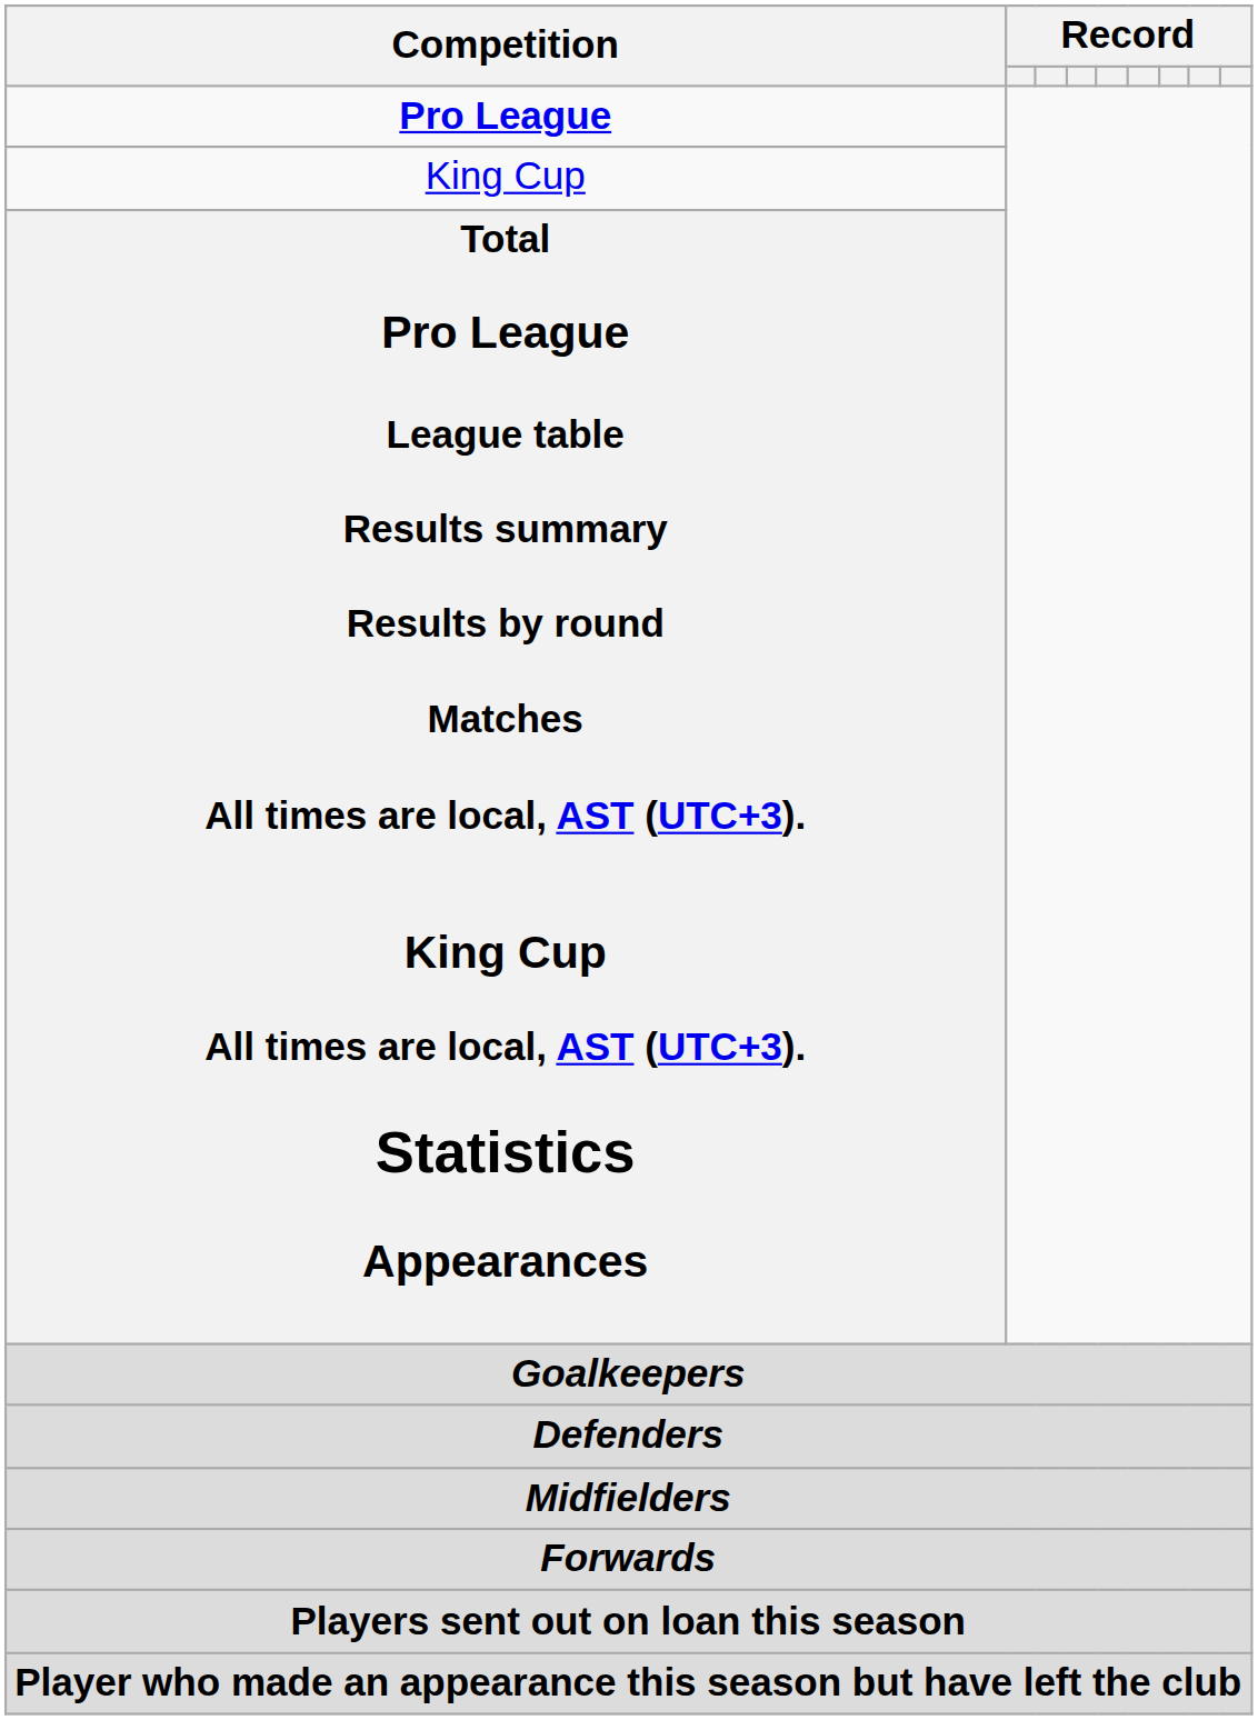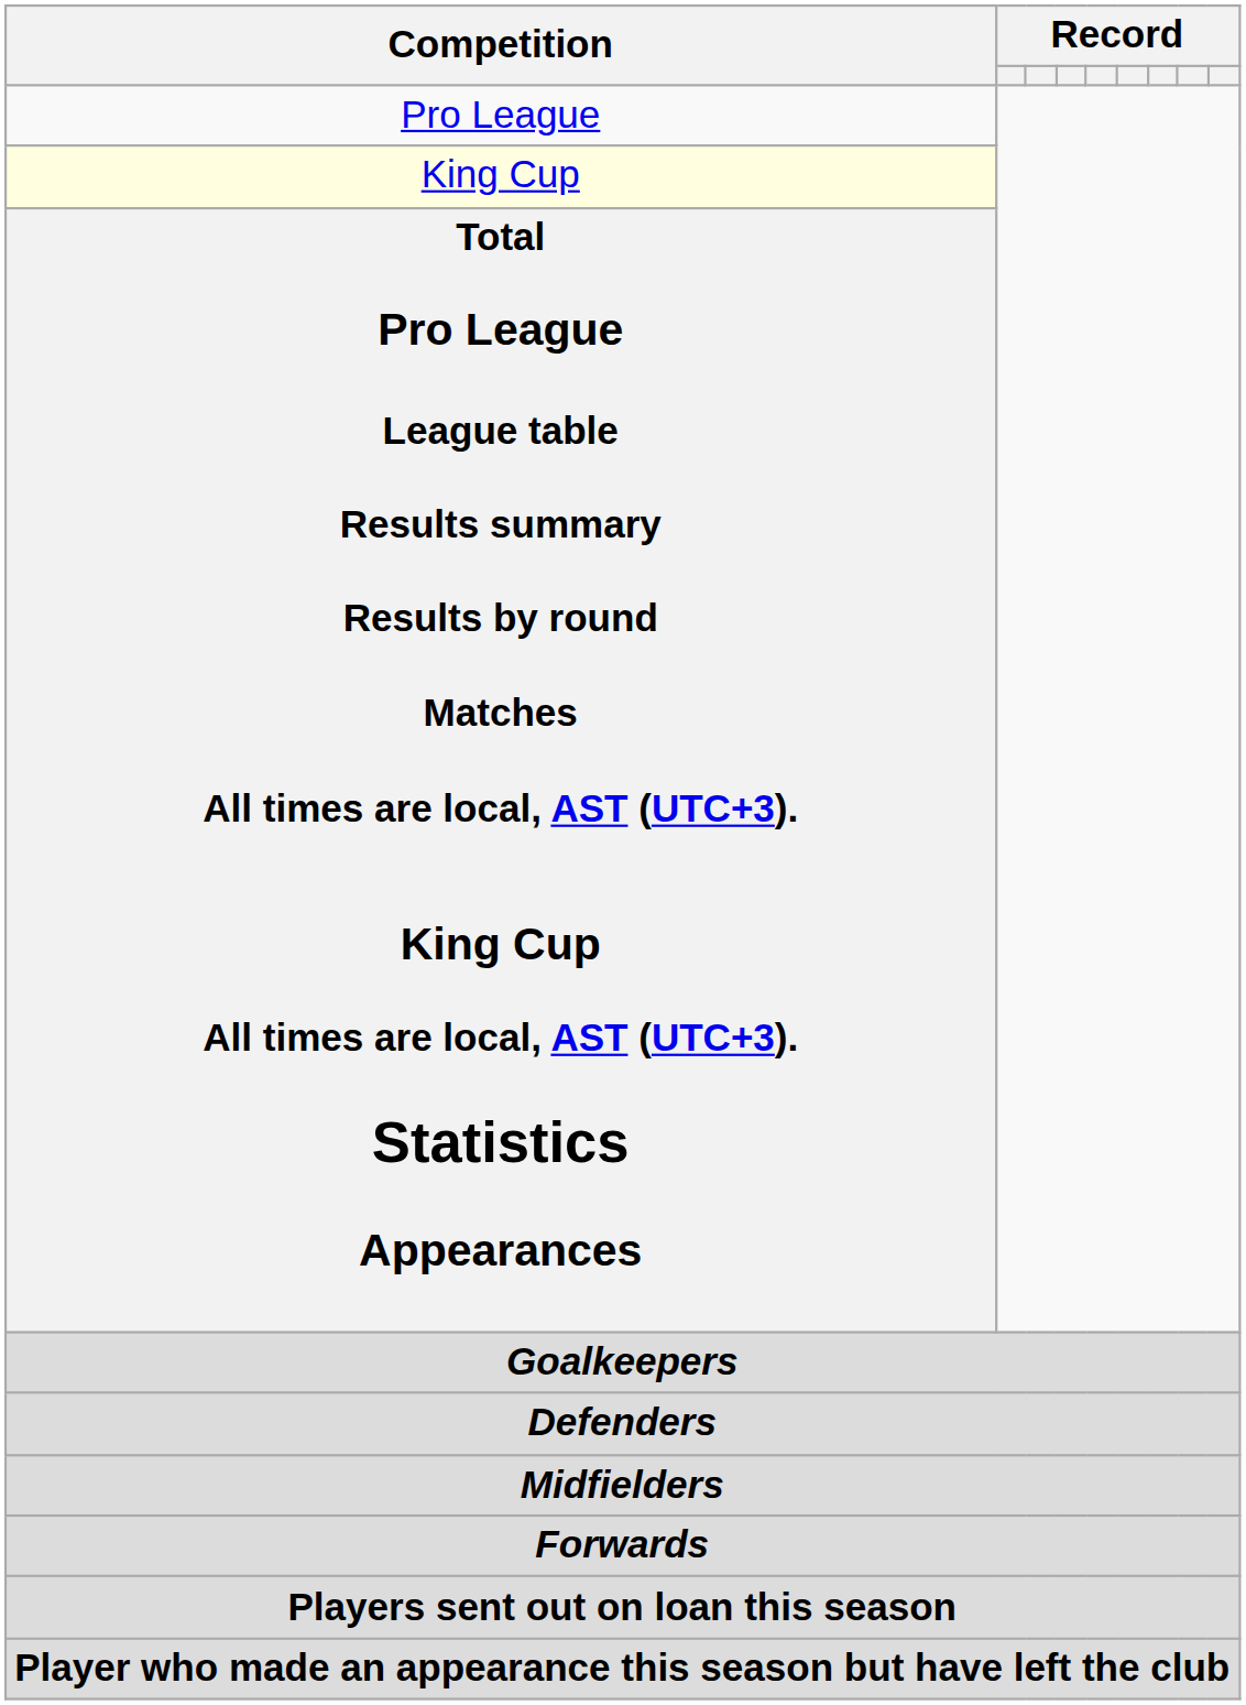Pro League | Competition: bold -> normal
King Cup | Competition: no background -> lightyellow background
